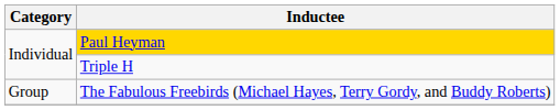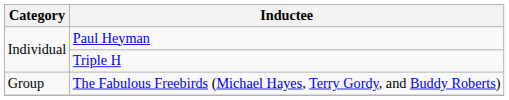Paul Heyman | Inductee: gold background -> no background
